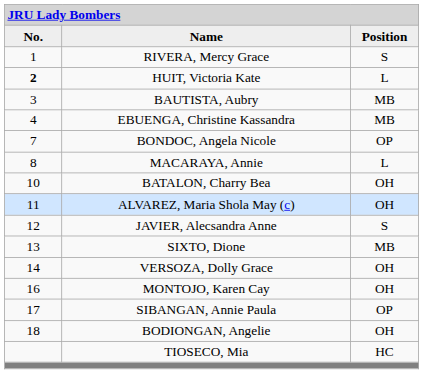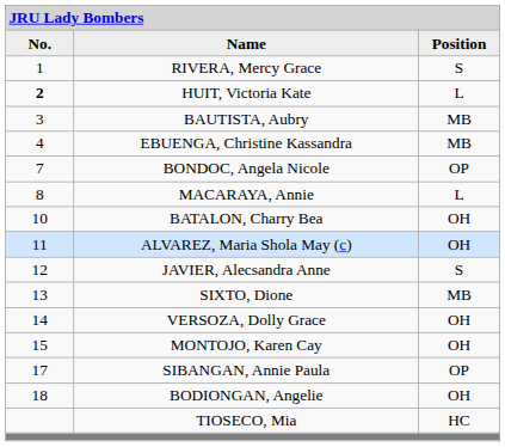MONTOJO, Karen Cay | column 1: 16 -> 15
